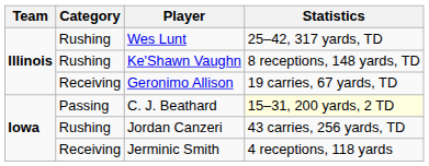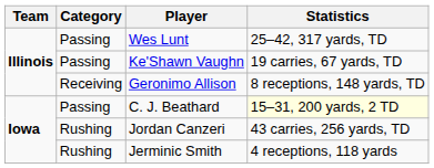Wes Lunt | Category: Rushing -> Passing
Ke'Shawn Vaughn | Category: Rushing -> Passing
Ke'Shawn Vaughn | Statistics: 8 receptions, 148 yards, TD -> 19 carries, 67 yards, TD
Geronimo Allison | Statistics: 19 carries, 67 yards, TD -> 8 receptions, 148 yards, TD
Jerminic Smith | Category: Receiving -> Rushing
